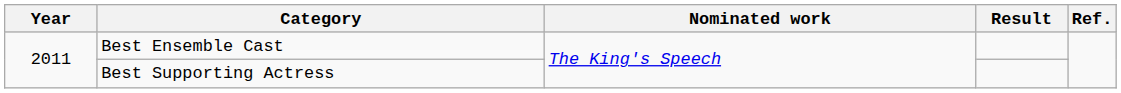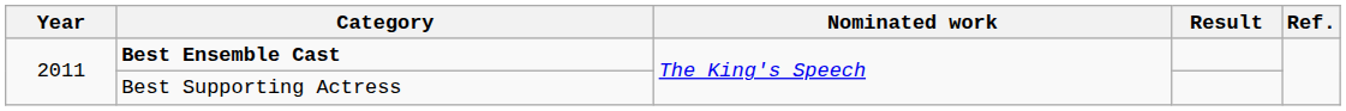Best Ensemble Cast | Category: normal -> bold
